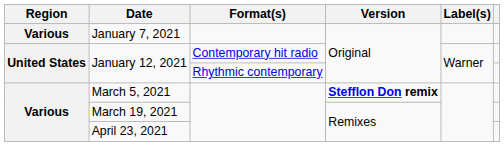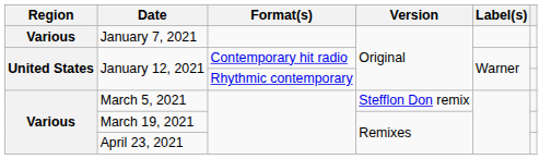March 5, 2021 | Version: bold -> normal
